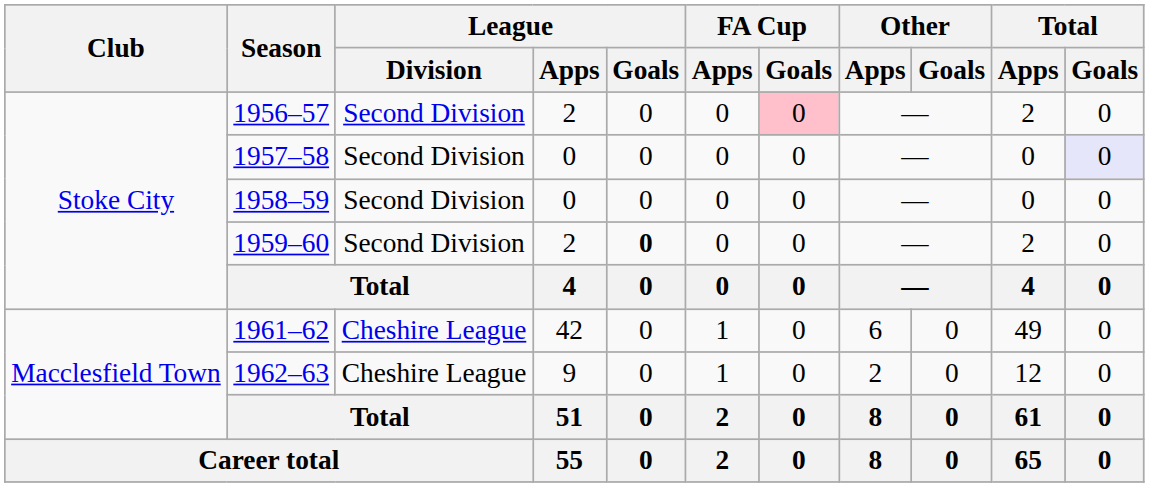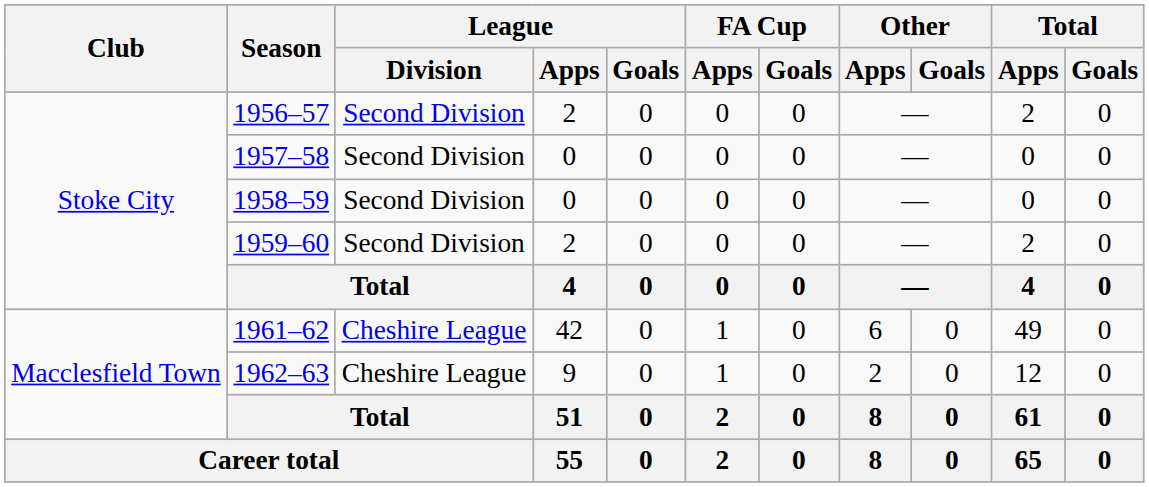1956–57 | FA Cup / Goals: pink background -> no background
1957–58 | Total / Goals: lavender background -> no background
1959–60 | League / Goals: bold -> normal
